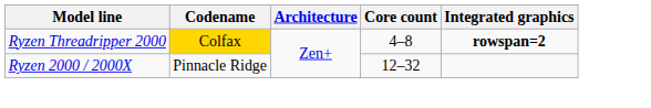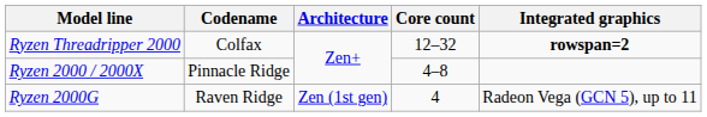Ryzen Threadripper 2000 | Codename: gold background -> no background
Ryzen Threadripper 2000 | Core count: 4–8 -> 12–32
Ryzen 2000 / 2000X | Core count: 12–32 -> 4–8
+ row: Ryzen 2000G | Raven Ridge | Zen (1st gen) | 4 | Radeon Vega (GCN 5), up to 11
